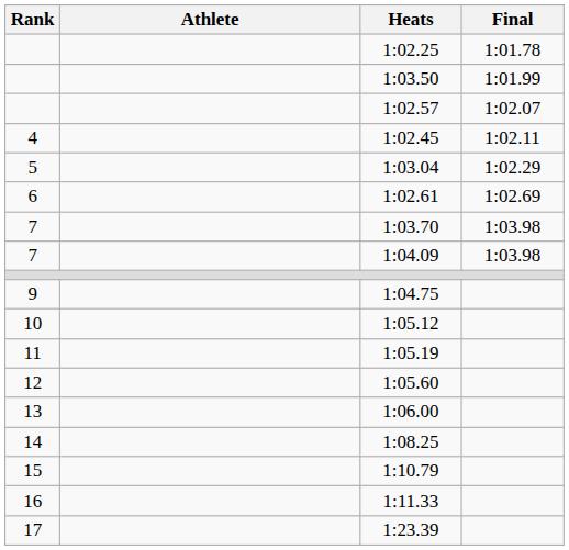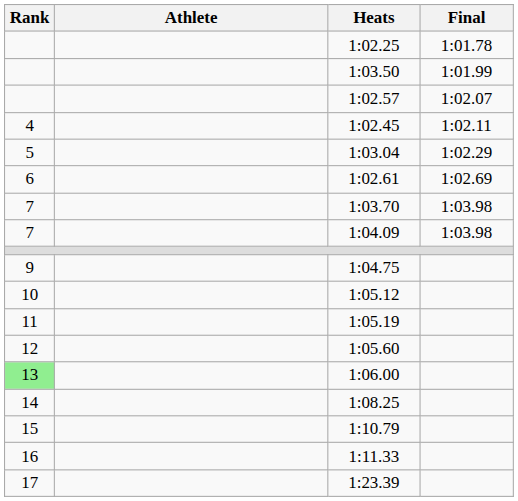1:06.00 | Rank: no background -> lightgreen background
